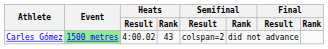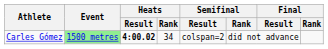Carles Gómez | Heats / Result: normal -> bold
Carles Gómez | Heats / Rank: 43 -> 34
